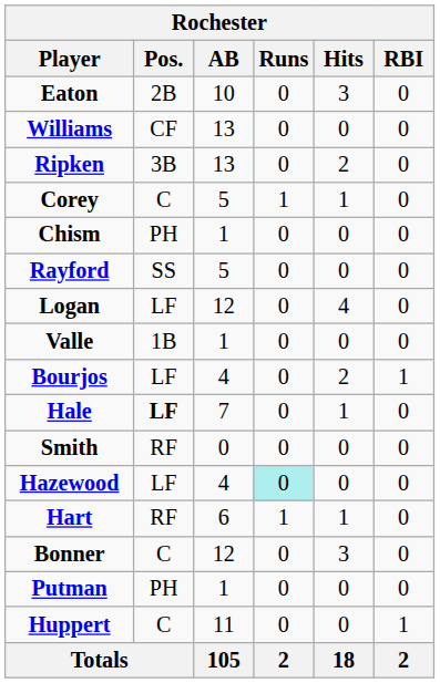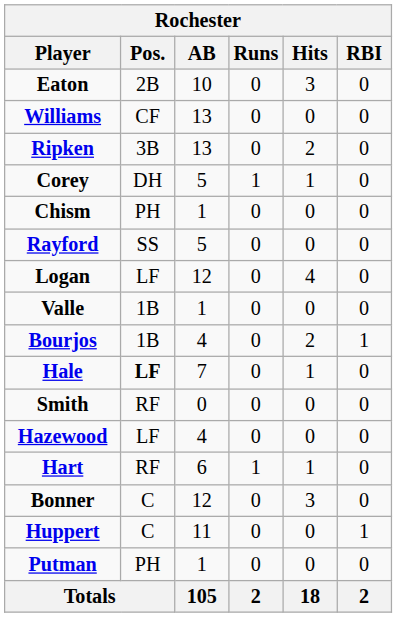Corey | Pos.: C -> DH
Bourjos | Pos.: LF -> 1B
Hazewood | Runs: paleturquoise background -> no background
rows swapped: Huppert <-> Putman
